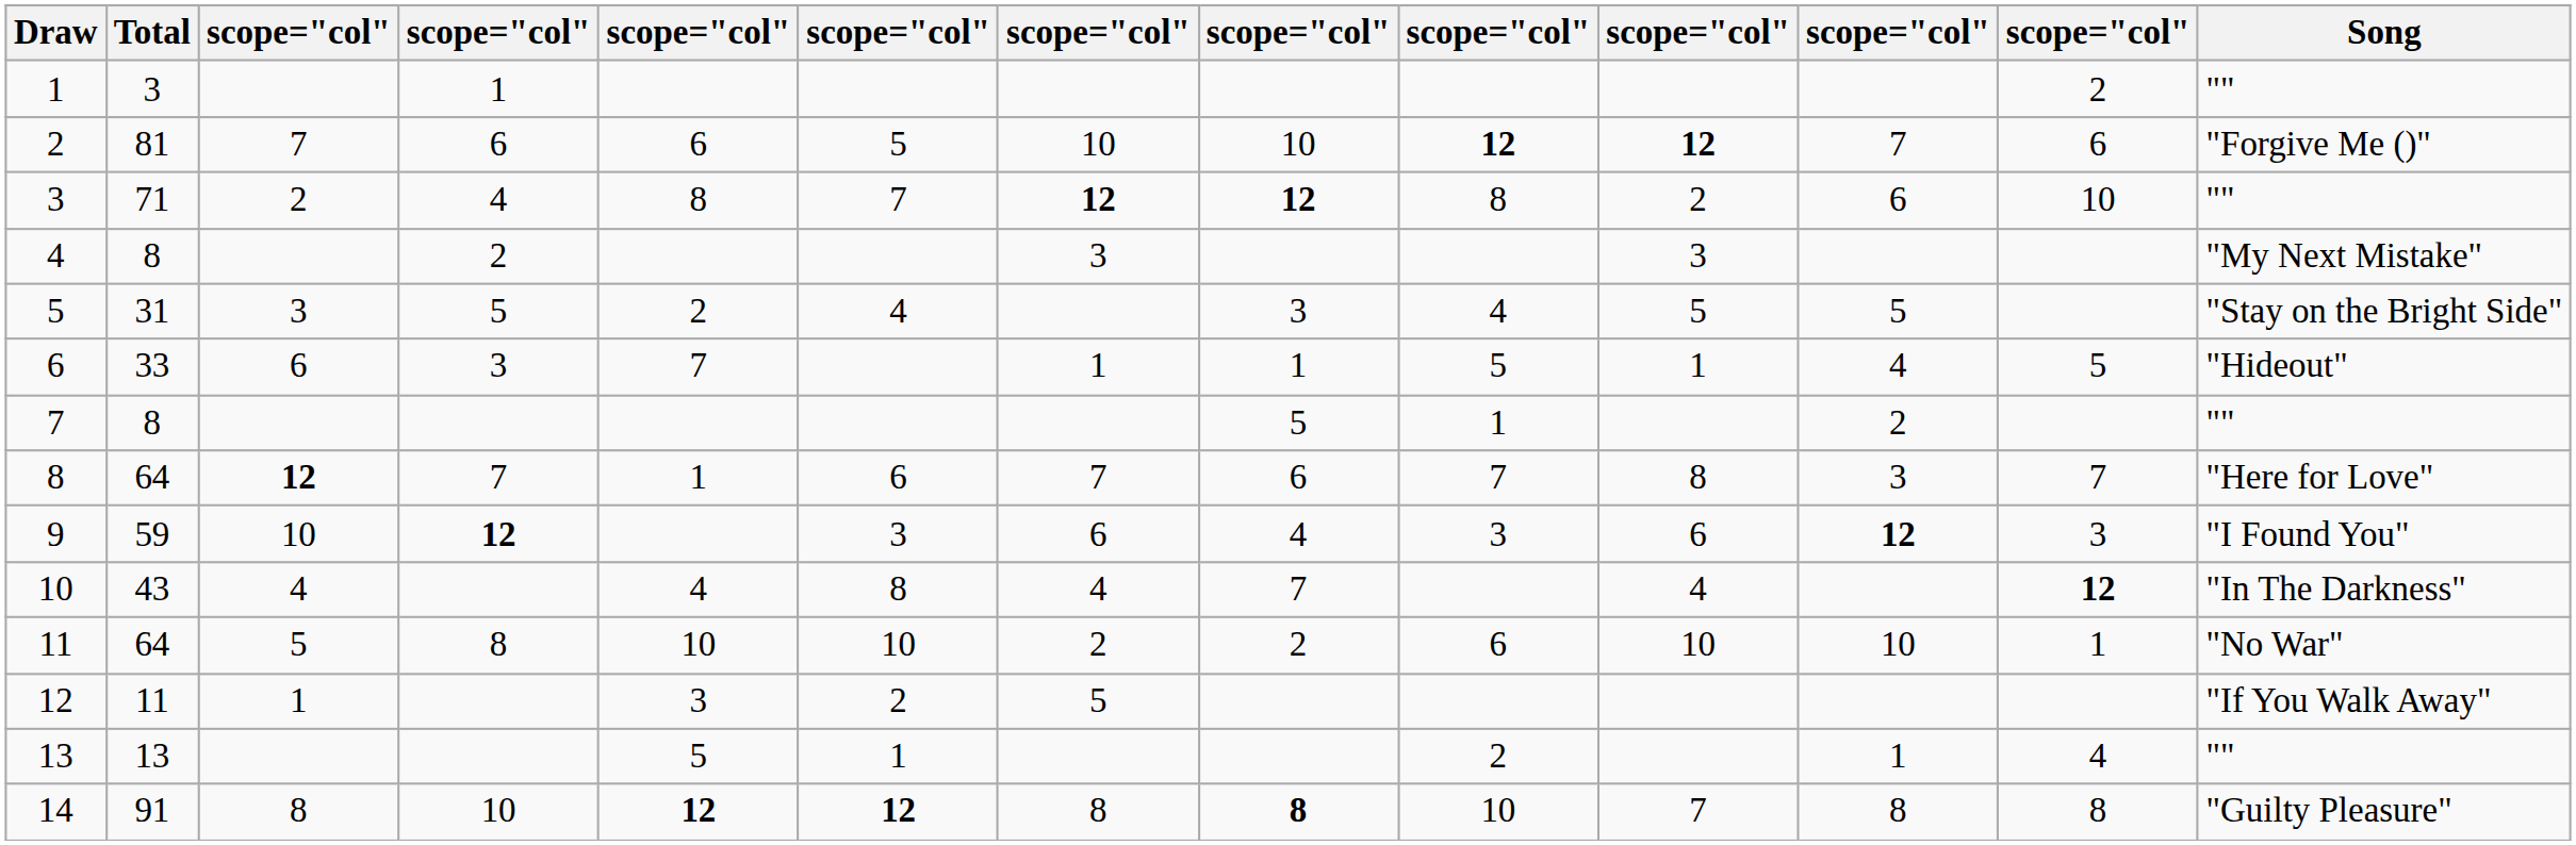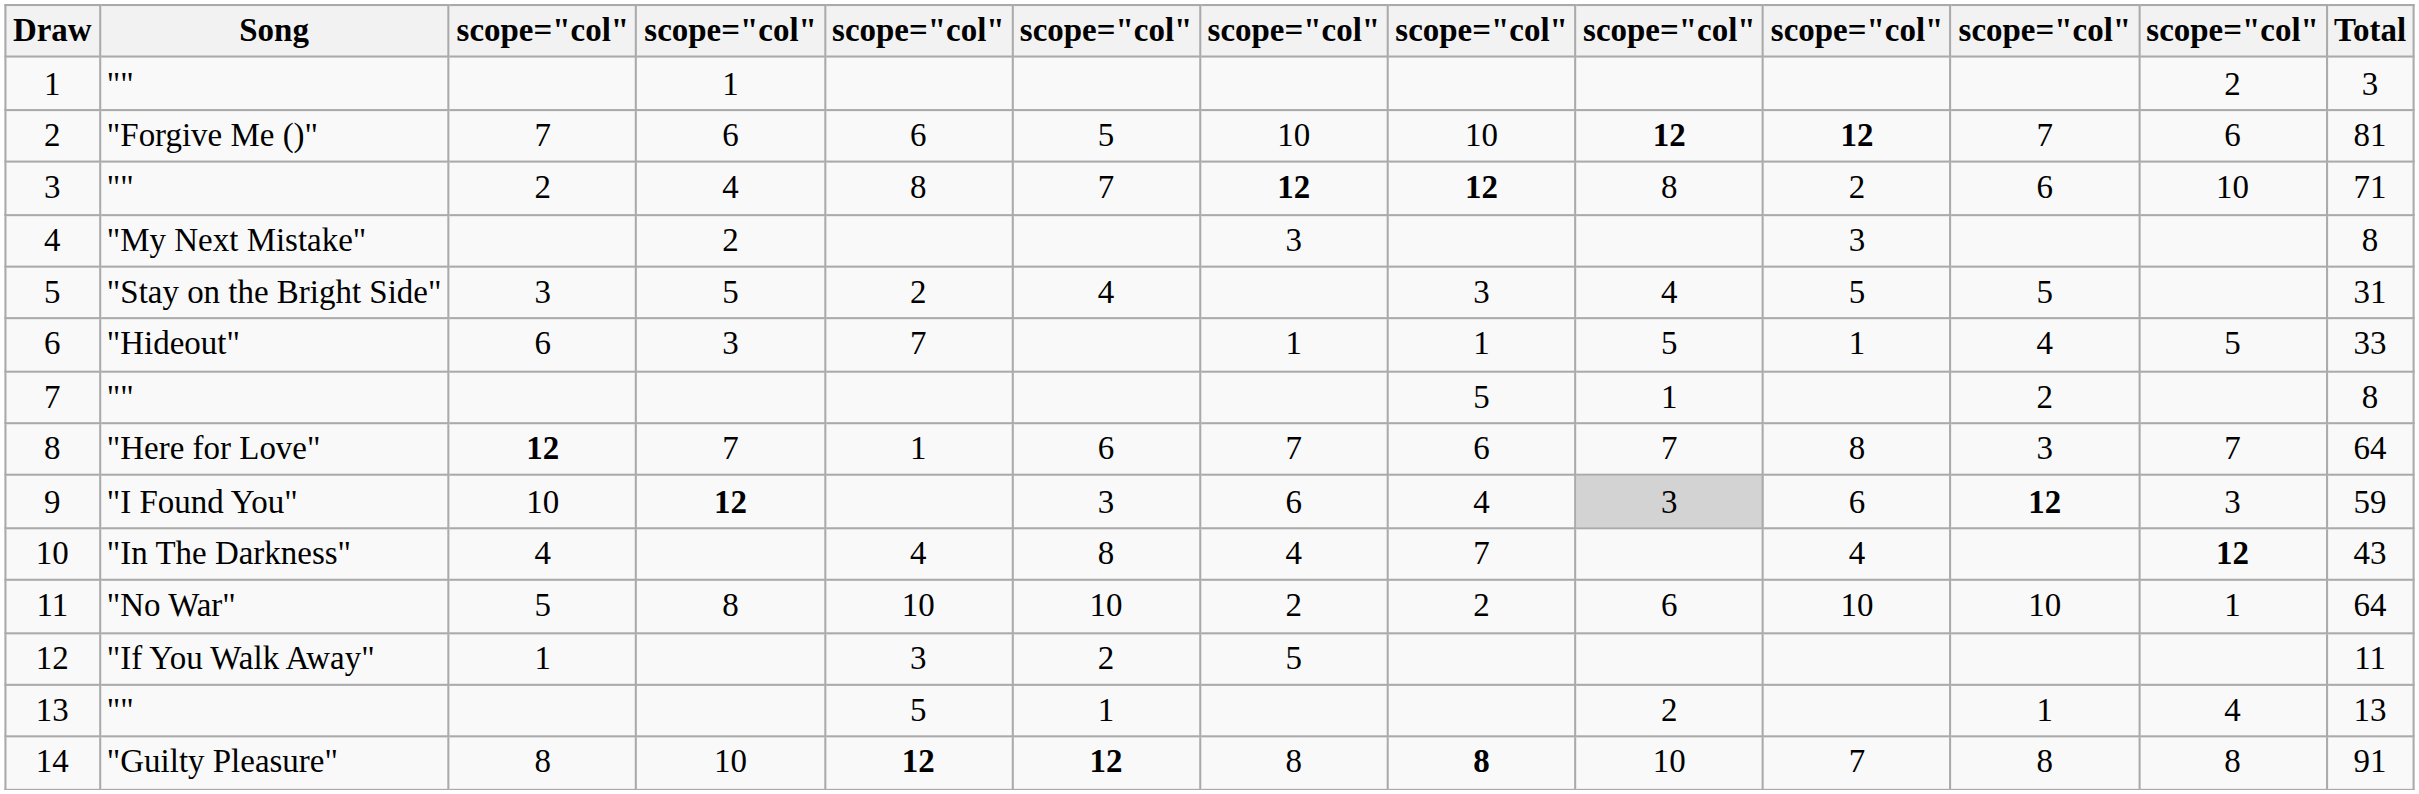columns swapped: Song <-> Total
9 | column 9: no background -> lightgrey background
